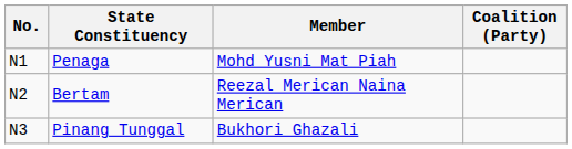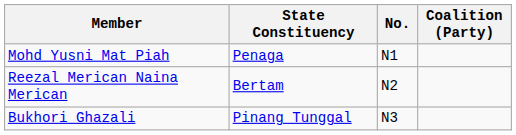columns swapped: No. <-> Member
